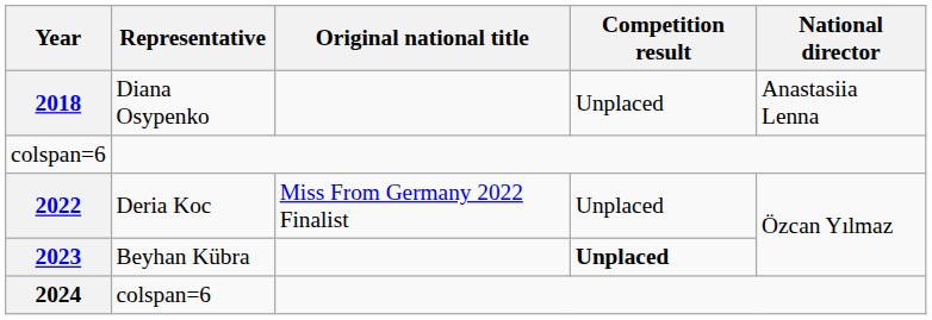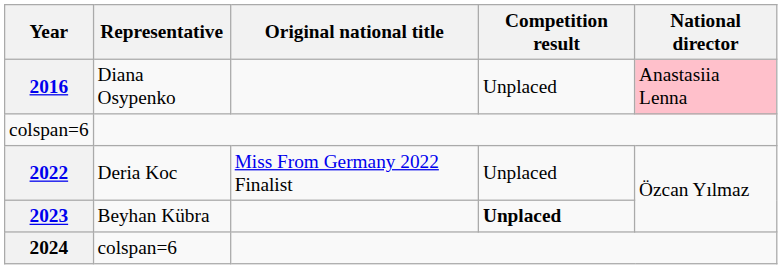Diana Osypenko | Year: 2018 -> 2016
Diana Osypenko | National director: no background -> pink background
